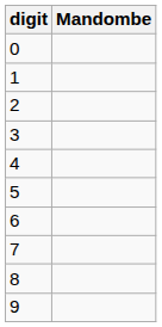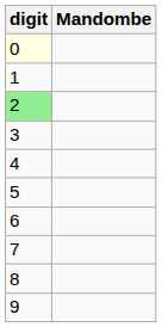0 | digit: no background -> lightyellow background
2 | digit: no background -> lightgreen background
